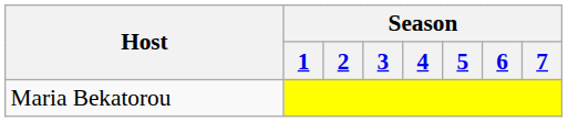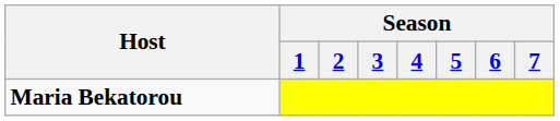Maria Bekatorou | Host: normal -> bold
